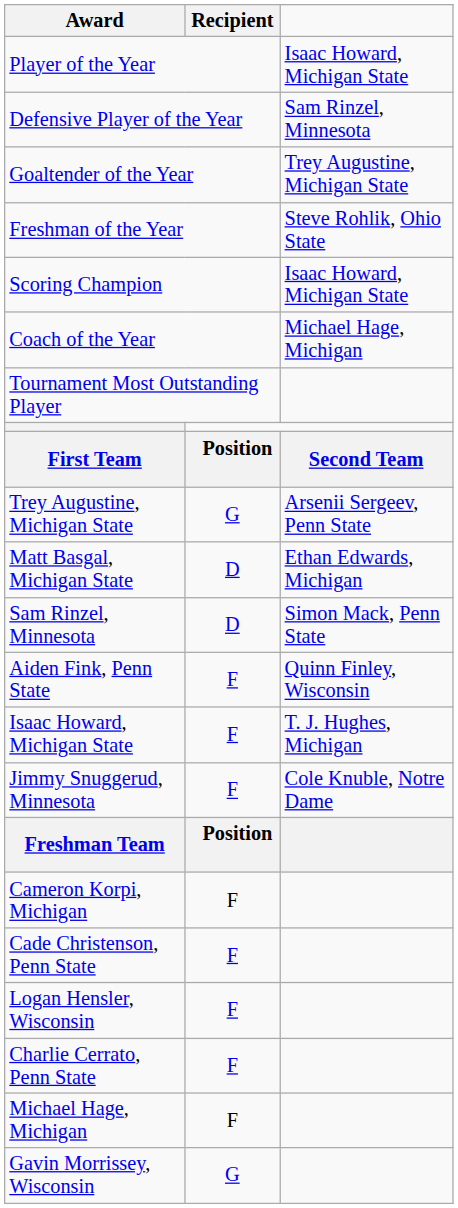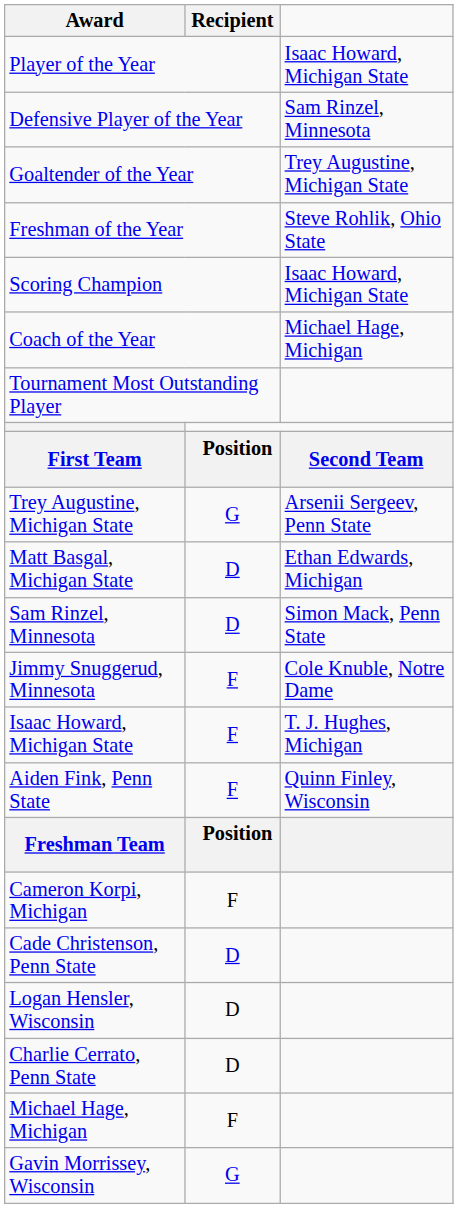rows swapped: Aiden Fink, Penn State <-> Jimmy Snuggerud, Minnesota
Cade Christenson, Penn State | Recipient: F -> D
Logan Hensler, Wisconsin | Recipient: F -> D
Charlie Cerrato, Penn State | Recipient: F -> D
